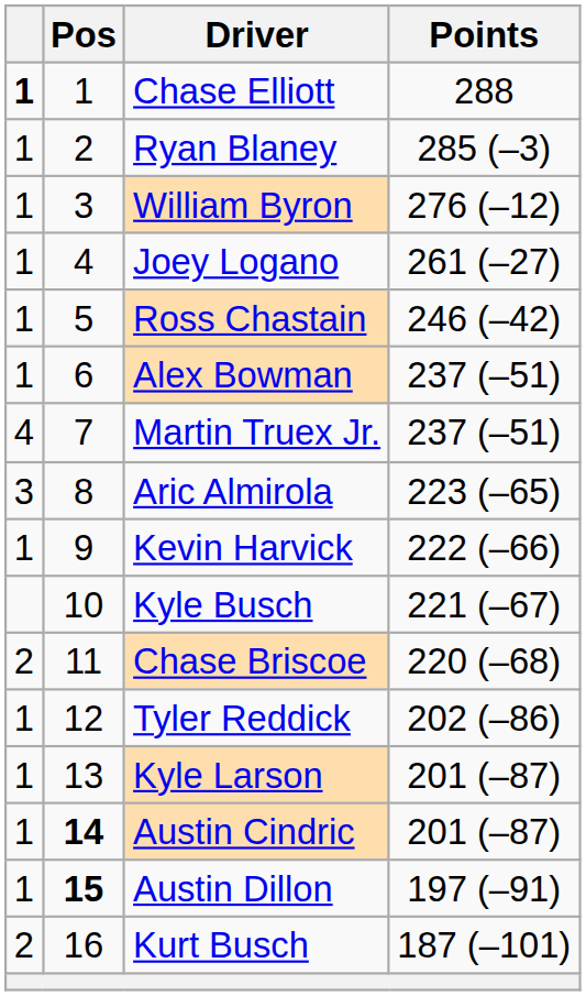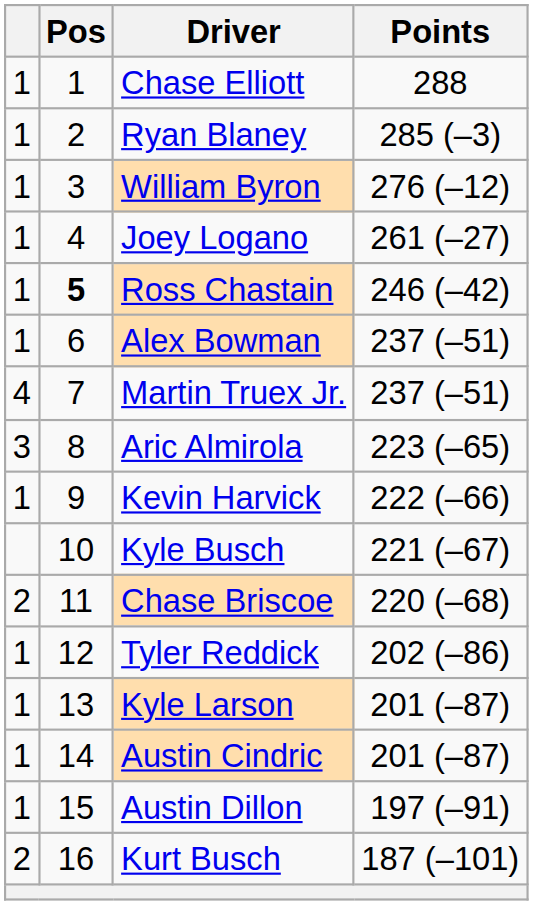Chase Elliott | column 1: bold -> normal
Ross Chastain | Pos: normal -> bold
Austin Cindric | Pos: bold -> normal
Austin Dillon | Pos: bold -> normal
